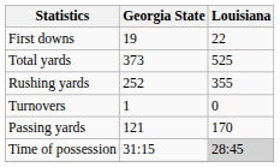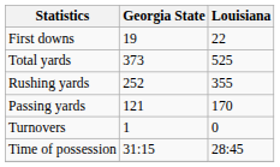rows swapped: Passing yards <-> Turnovers
Time of possession | Louisiana: lightgrey background -> no background
